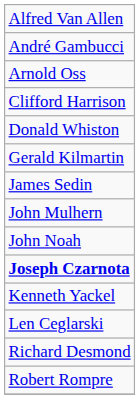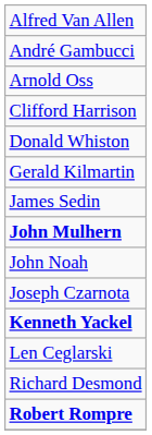row 8 | column 1: normal -> bold
row 10 | column 1: bold -> normal
row 11 | column 1: normal -> bold
row 14 | column 1: normal -> bold
